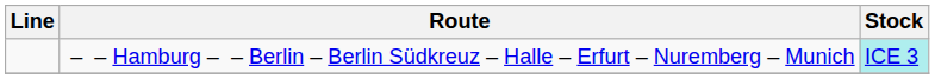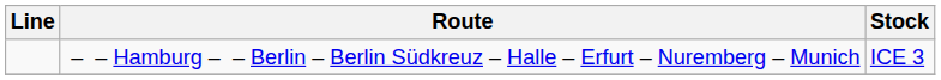row 2 | Stock: paleturquoise background -> no background
